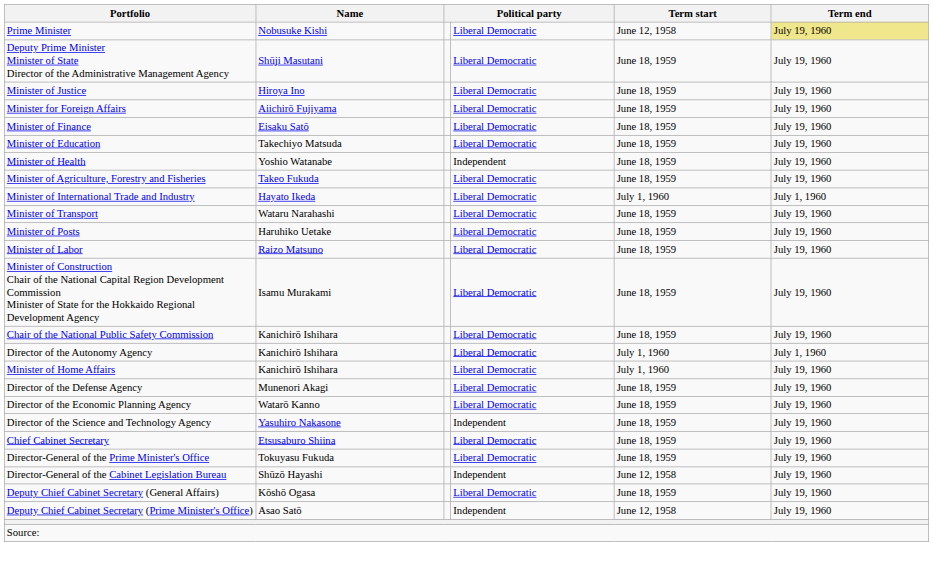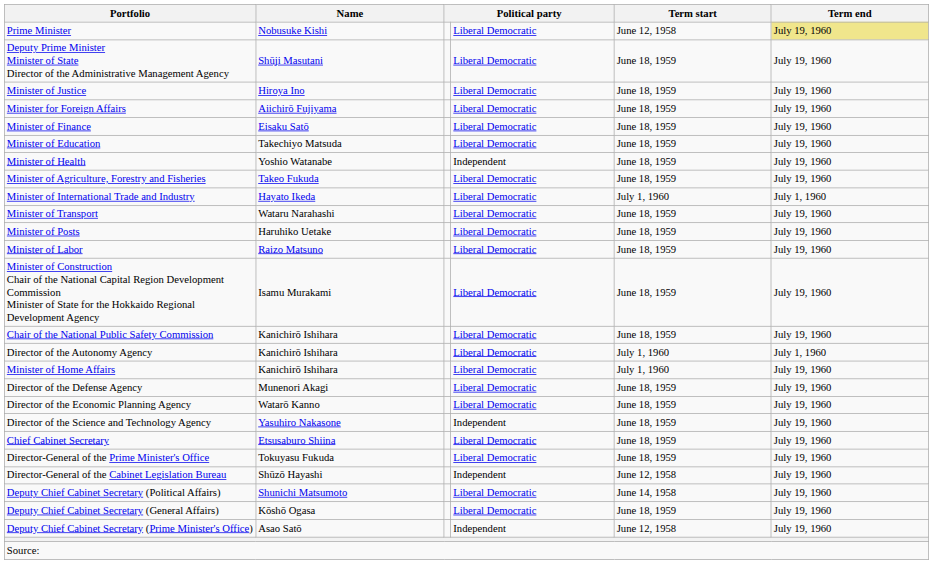+ row: Deputy Chief Cabinet Secretary (Political Affairs) | Shunichi Matsumoto | Liberal Democratic | June 14, 1958 | July 19, 1960
